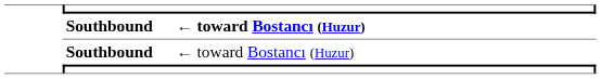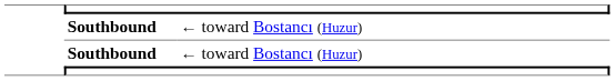row 1 | column 2: bold -> normal
